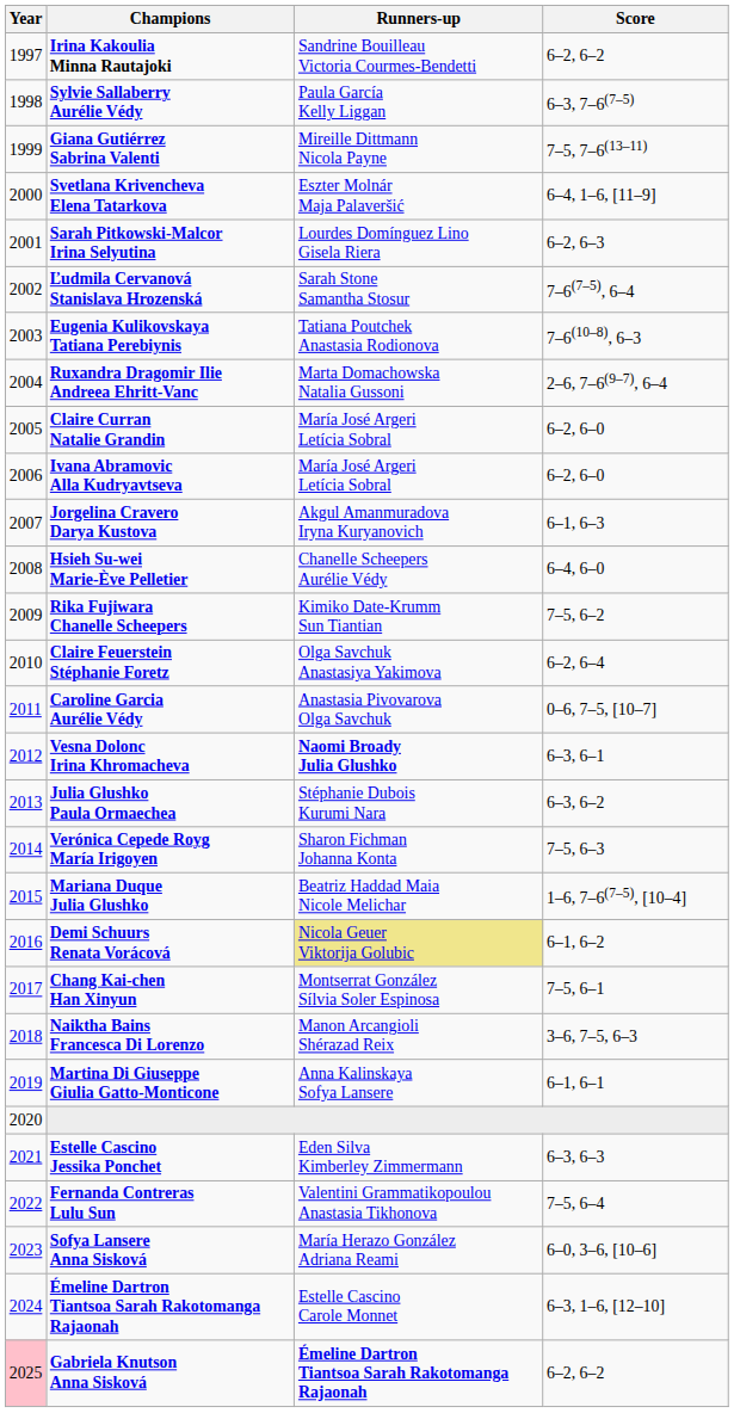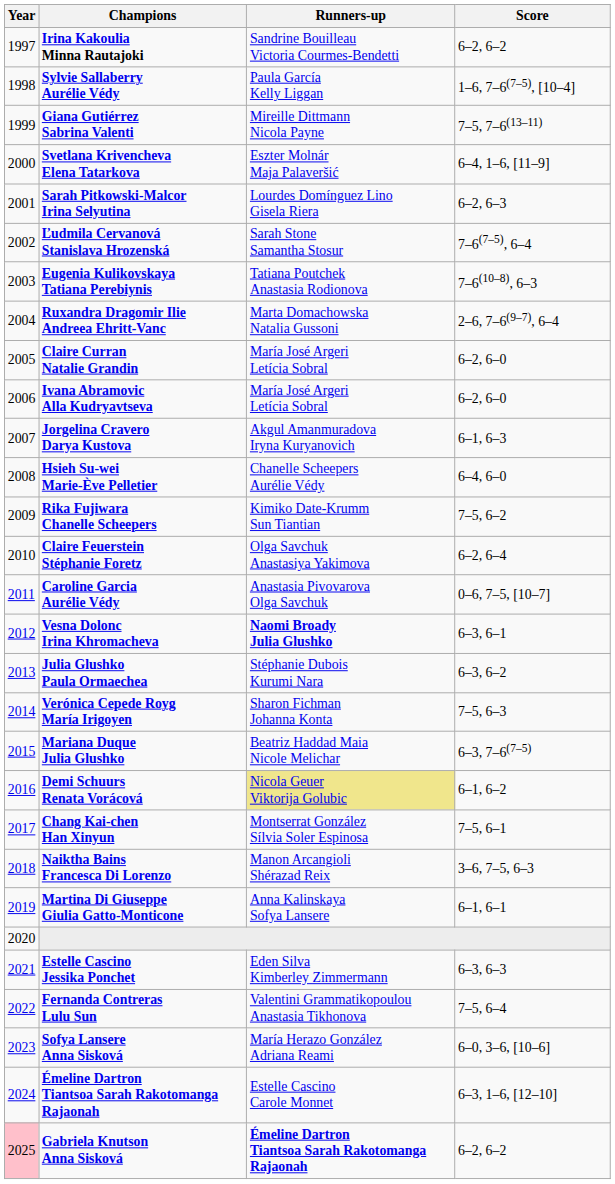Sylvie Sallaberry Aurélie Védy | Score: 6–3, 7–6(7–5) -> 1–6, 7–6(7–5), [10–4]
Mariana Duque Julia Glushko | Score: 1–6, 7–6(7–5), [10–4] -> 6–3, 7–6(7–5)
